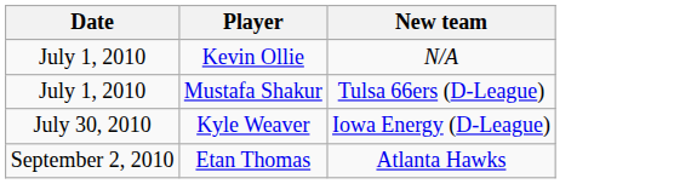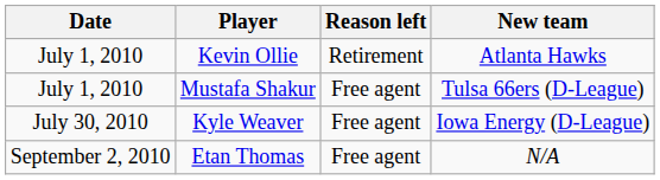+ column: Reason left | Retirement | Free agent | Free agent | Free agent
Kevin Ollie | New team: N/A -> Atlanta Hawks
Etan Thomas | New team: Atlanta Hawks -> N/A
